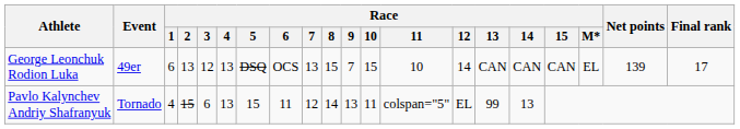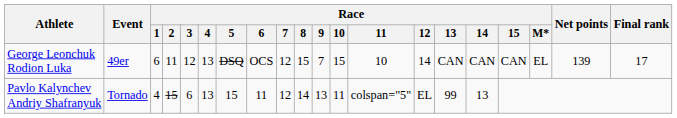George Leonchuk Rodion Luka | Race / 2: 13 -> 11
George Leonchuk Rodion Luka | Race / 7: 13 -> 12
